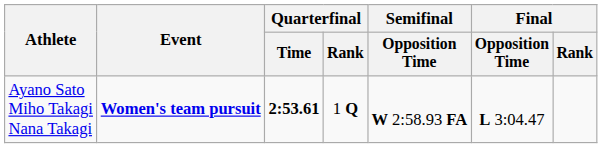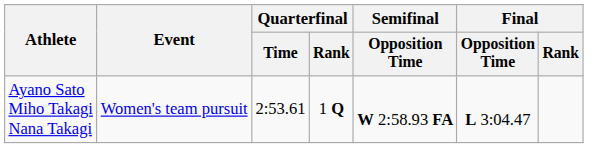Ayano Sato Miho Takagi Nana Takagi | Event: bold -> normal
Ayano Sato Miho Takagi Nana Takagi | Quarterfinal / Time: bold -> normal
